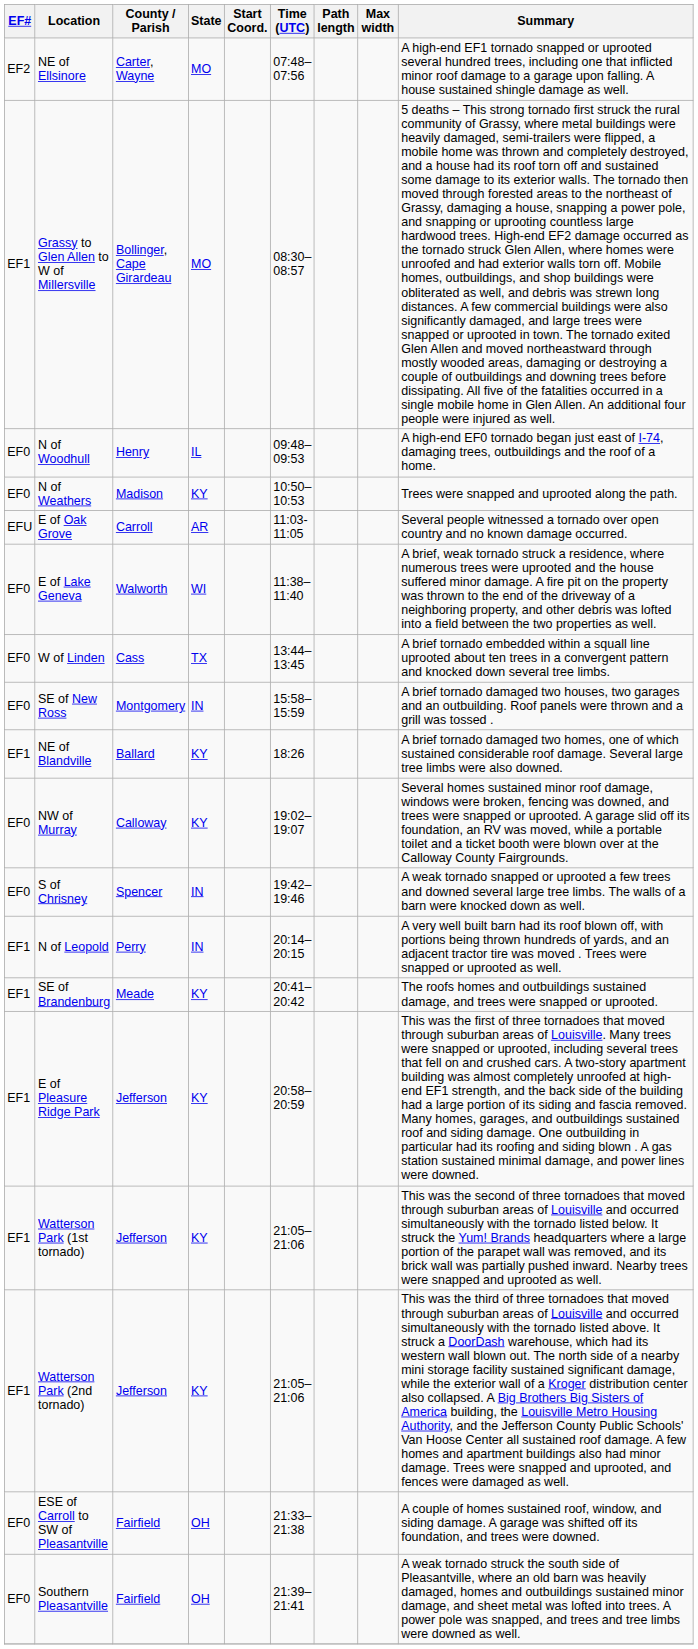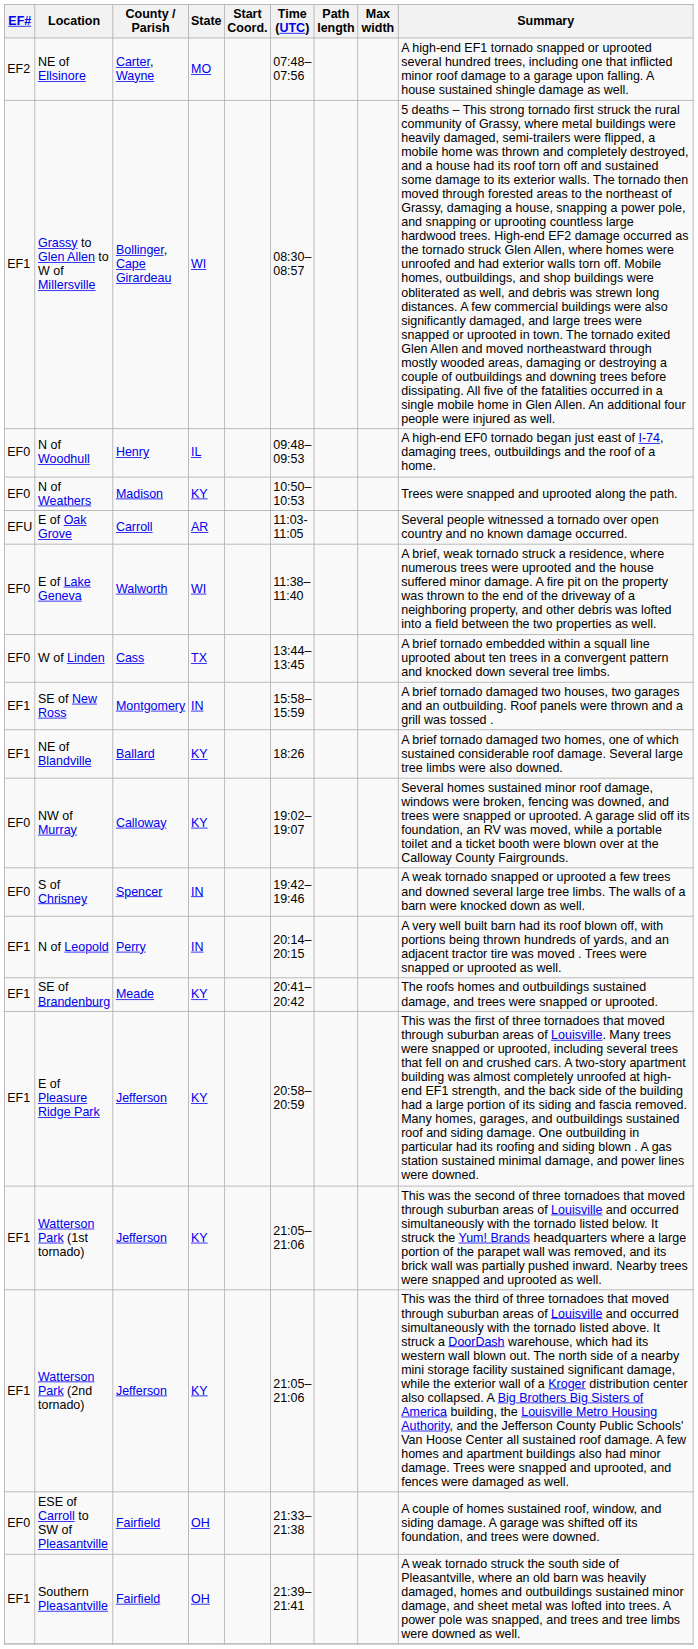Grassy to Glen Allen to W of Millersville | State: MO -> WI
SE of New Ross | EF#: EF0 -> EF1
Southern Pleasantville | EF#: EF0 -> EF1
